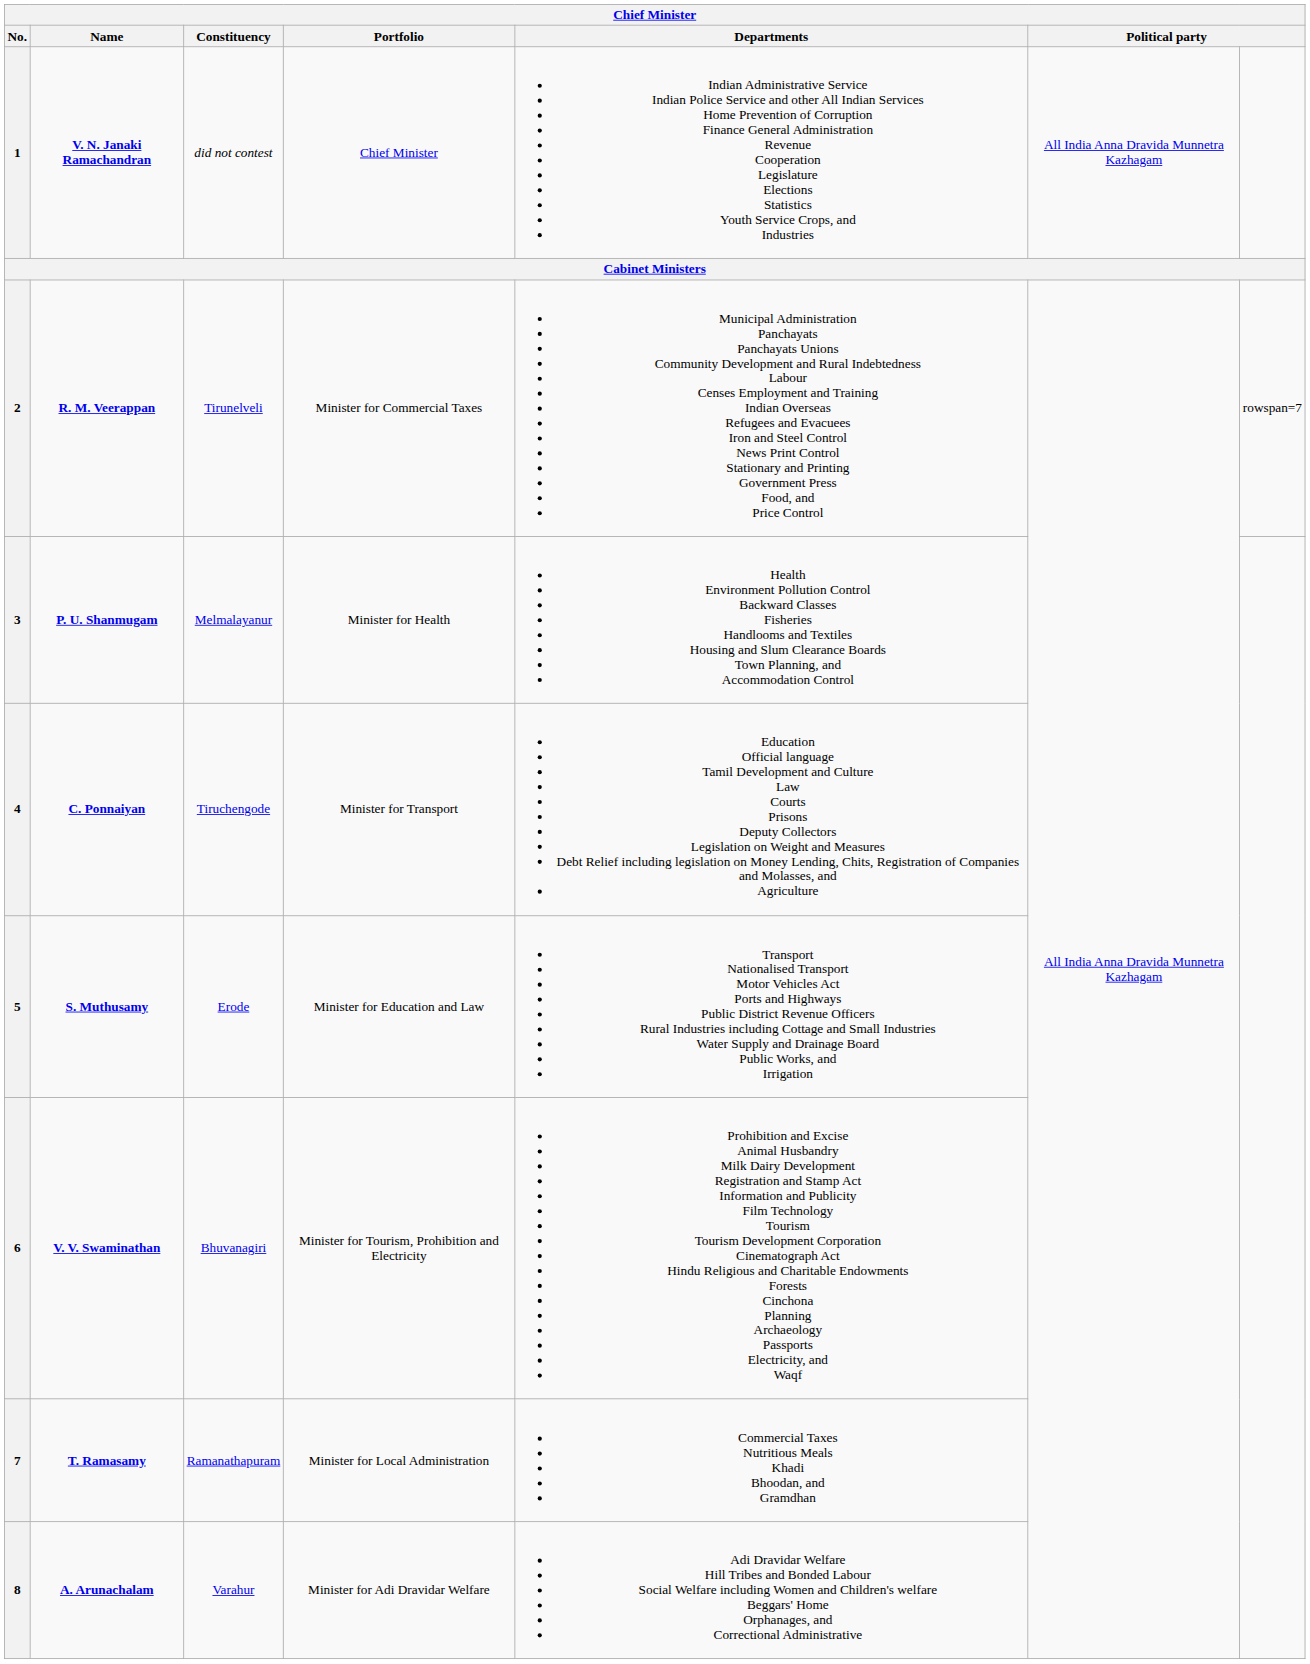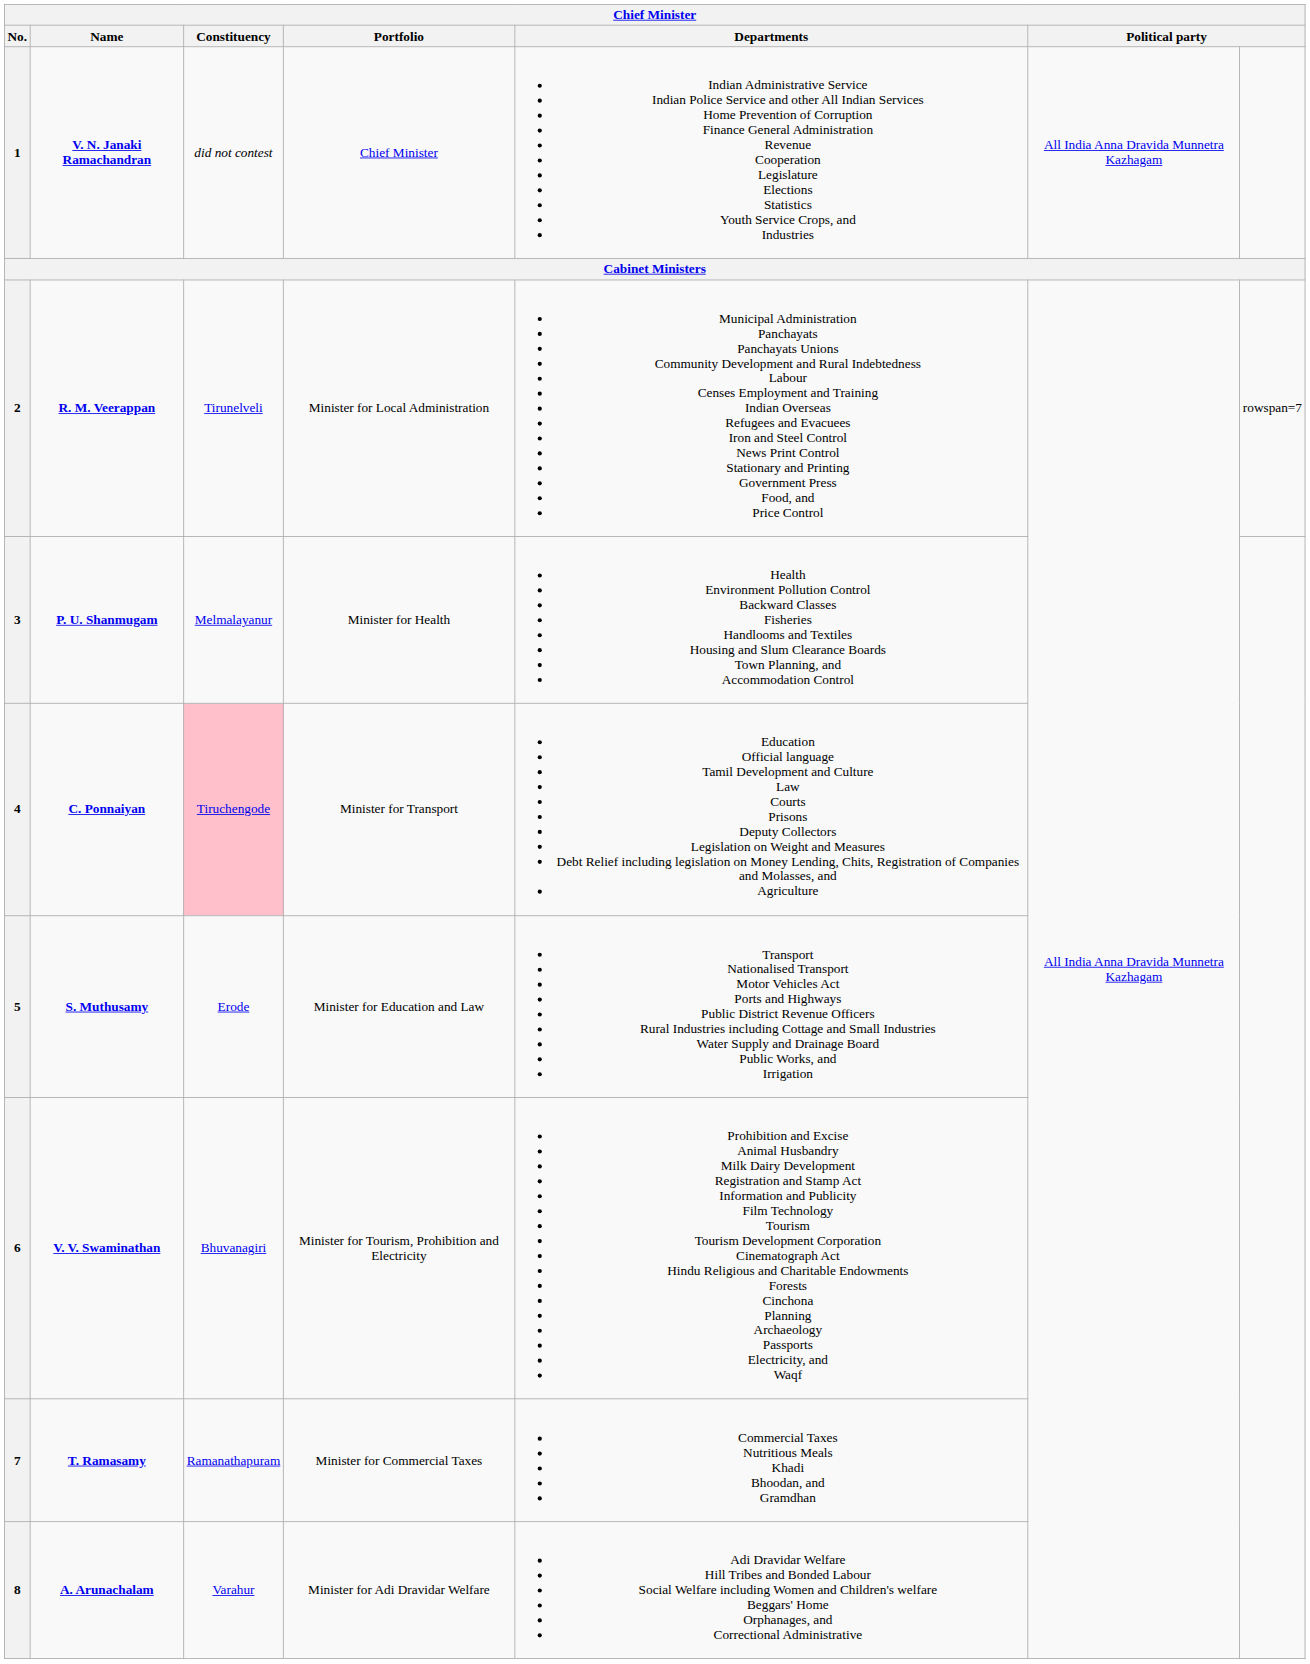2 | Portfolio: Minister for Commercial Taxes -> Minister for Local Administration
4 | Constituency: no background -> pink background
7 | Portfolio: Minister for Local Administration -> Minister for Commercial Taxes
